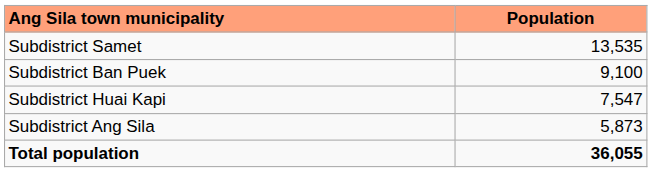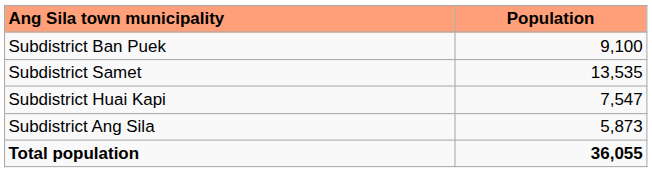rows swapped: Subdistrict Samet <-> Subdistrict Ban Puek
